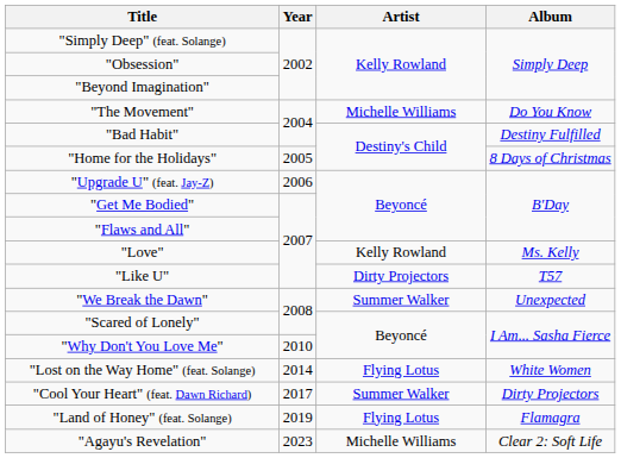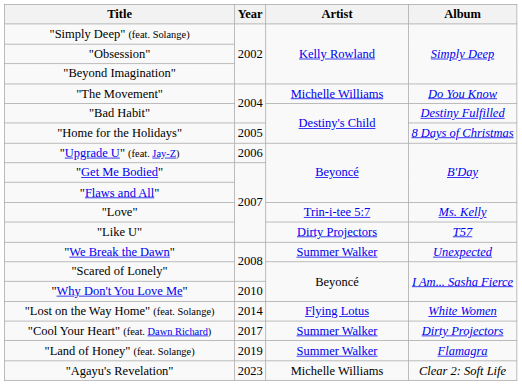"Love" | Artist: Kelly Rowland -> Trin-i-tee 5:7
"Land of Honey" (feat. Solange) | Artist: Flying Lotus -> Summer Walker
